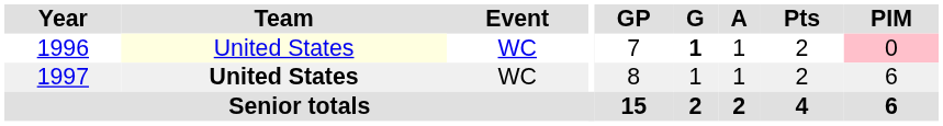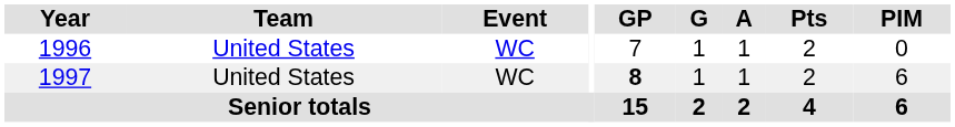1996 | Team: lightyellow background -> no background
1996 | G: bold -> normal
1996 | PIM: pink background -> no background
1997 | Team: bold -> normal
1997 | GP: normal -> bold
